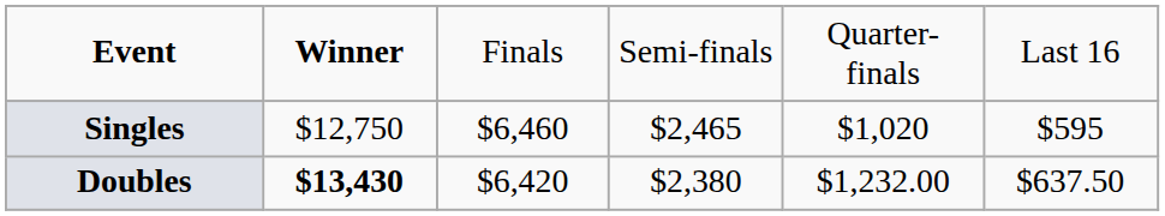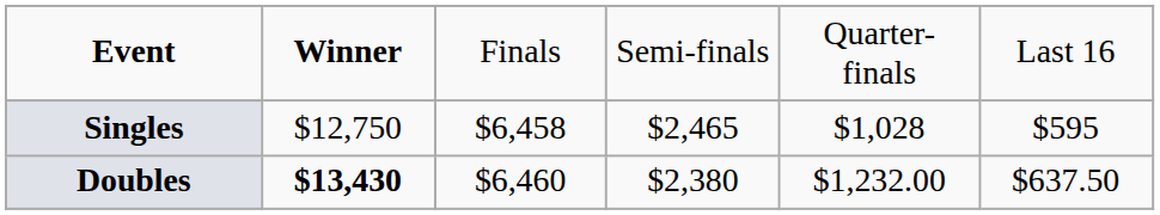Singles | column 3: $6,460 -> $6,458
Singles | column 5: $1,020 -> $1,028
Doubles | column 3: $6,420 -> $6,460
